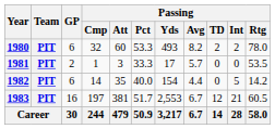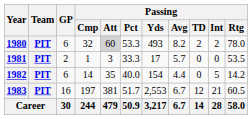1980 | Passing / Att: no background -> lightgrey background
